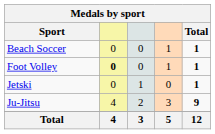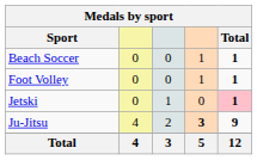Foot Volley | column 2: bold -> normal
Jetski | Total: no background -> pink background
Ju-Jitsu | column 4: normal -> bold
